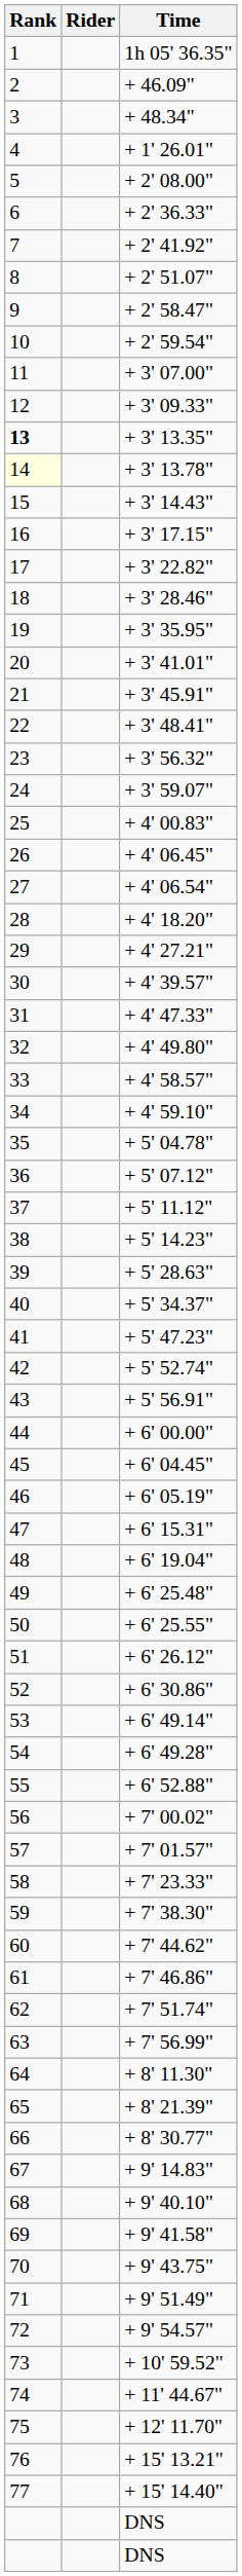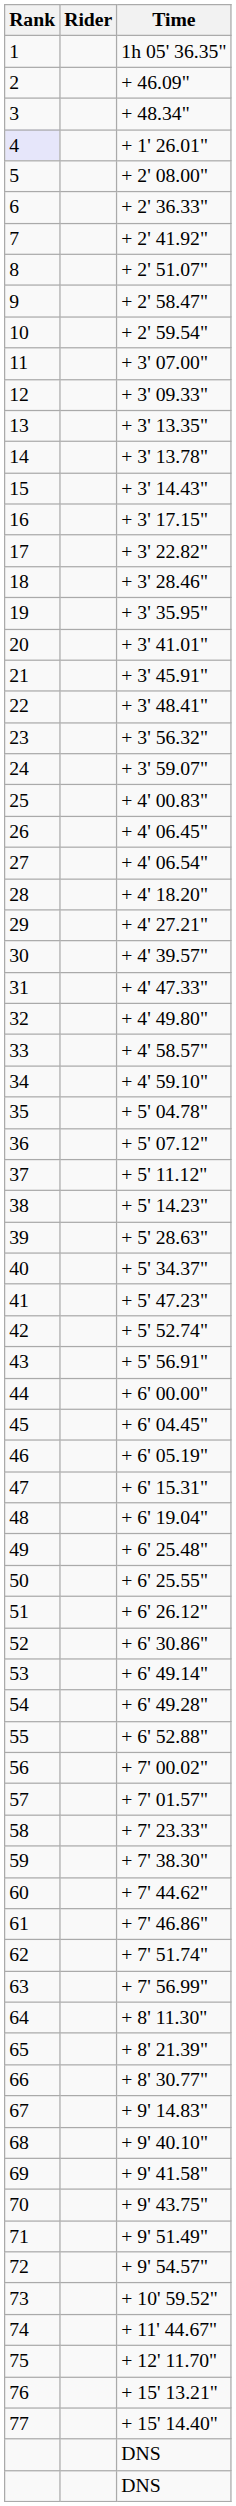4 | Rank: no background -> lavender background
13 | Rank: bold -> normal
14 | Rank: lightyellow background -> no background
